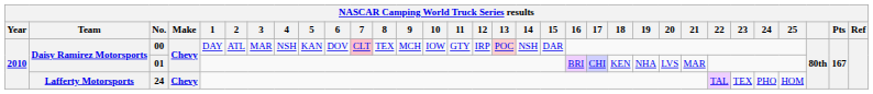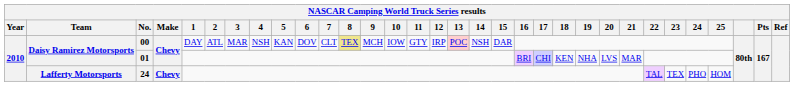00 | 7: pink background -> no background
00 | 8: no background -> khaki background
